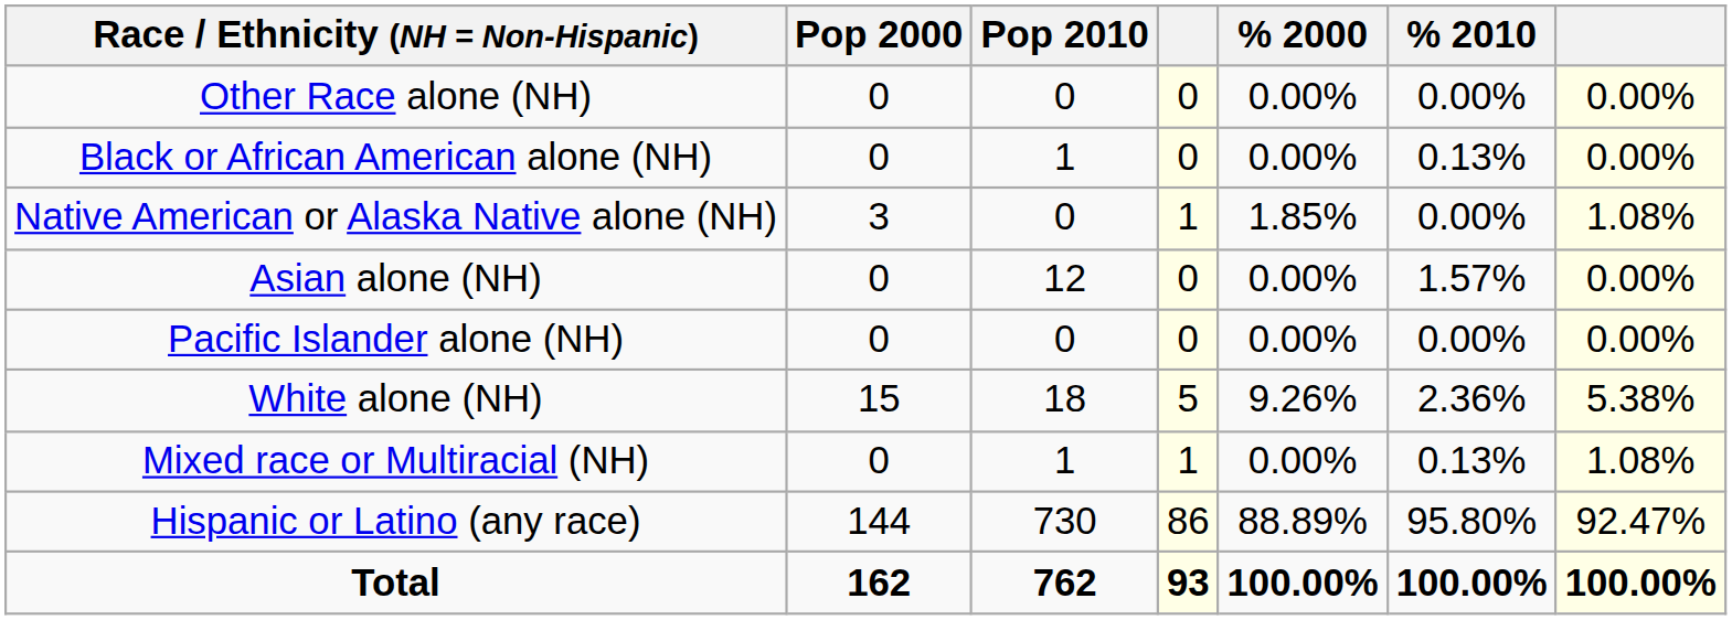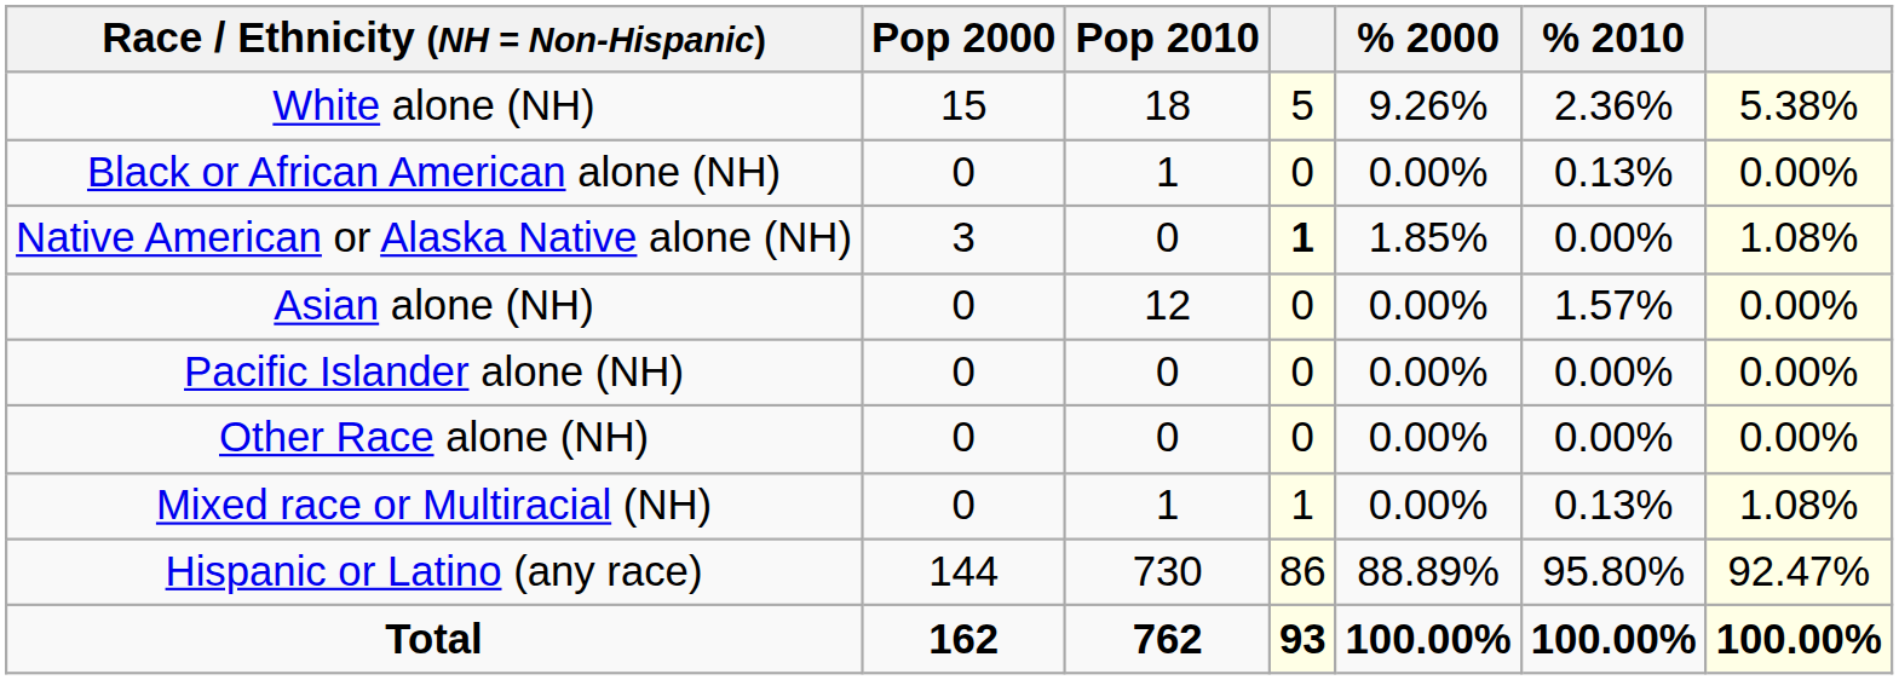rows swapped: White alone (NH) <-> Other Race alone (NH)
Native American or Alaska Native alone (NH) | column 4: normal -> bold
